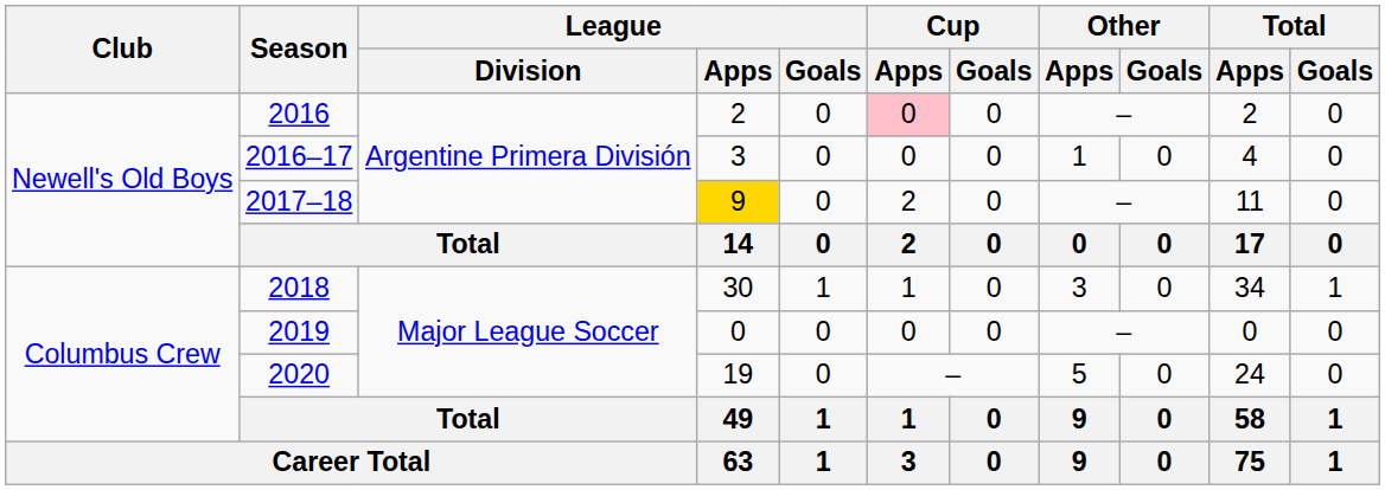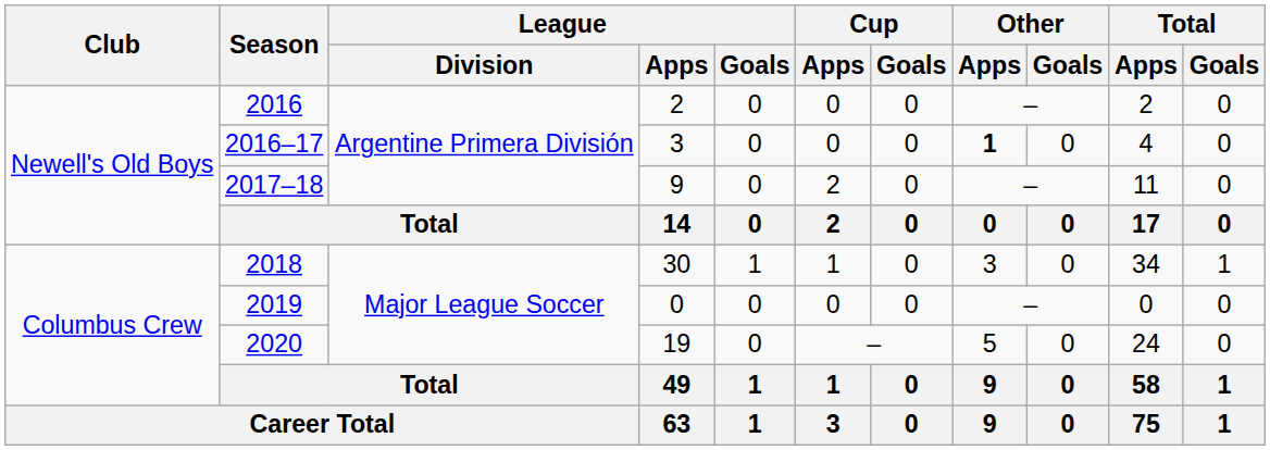2016 | Cup / Apps: pink background -> no background
2016–17 | Other / Apps: normal -> bold
2017–18 | League / Apps: gold background -> no background
